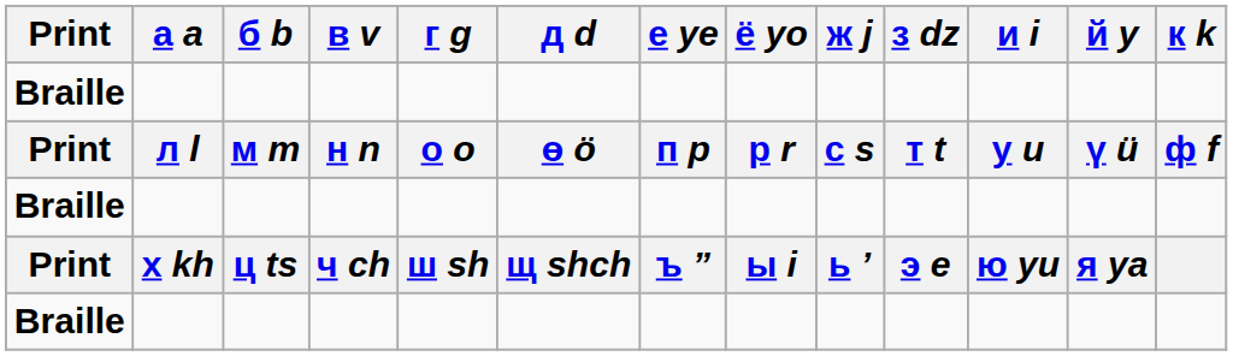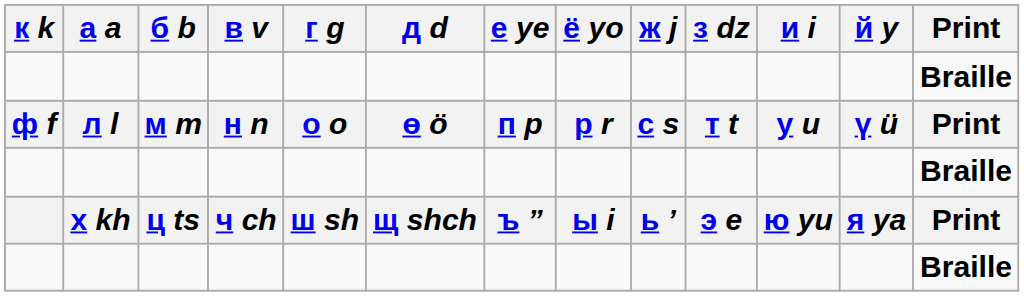columns swapped: Print <-> к k
